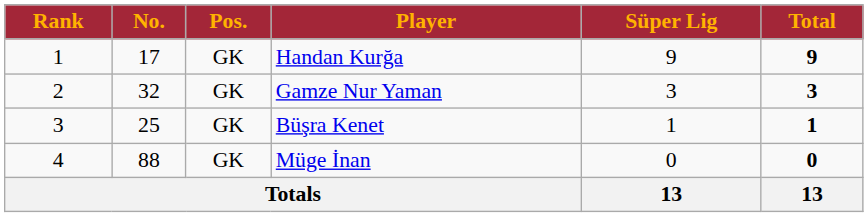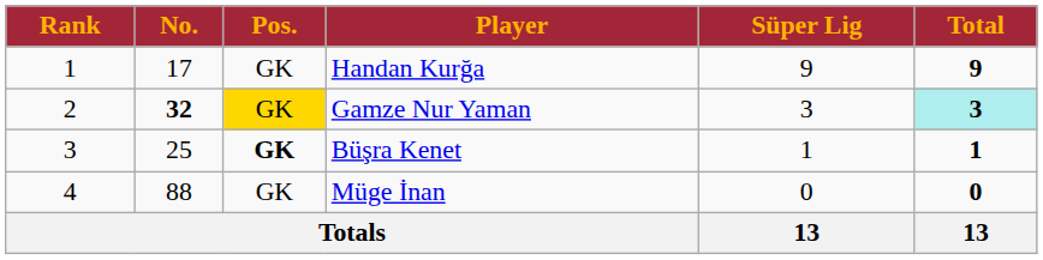Gamze Nur Yaman | No.: normal -> bold
Gamze Nur Yaman | Pos.: no background -> gold background
Gamze Nur Yaman | Total: no background -> paleturquoise background
Büşra Kenet | Pos.: normal -> bold
